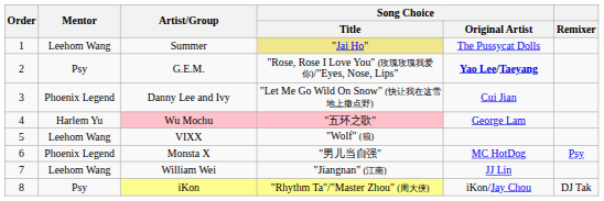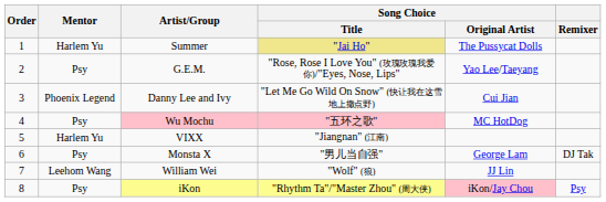Summer | Mentor: Leehom Wang -> Harlem Yu
G.E.M. | Song Choice / Original Artist: bold -> normal
Wu Mochu | Mentor: Harlem Yu -> Psy
Wu Mochu | Song Choice / Original Artist: George Lam -> MC HotDog
VIXX | Mentor: Leehom Wang -> Harlem Yu
VIXX | Song Choice / Title: "Wolf" (狼) -> "Jiangnan" (江南)
Monsta X | Mentor: Phoenix Legend -> Psy
Monsta X | Song Choice / Original Artist: MC HotDog -> George Lam
Monsta X | Remixer: Psy -> DJ Tak
William Wei | Song Choice / Title: "Jiangnan" (江南) -> "Wolf" (狼)
iKon | Song Choice / Original Artist: no background -> pink background
iKon | Remixer: DJ Tak -> Psy
